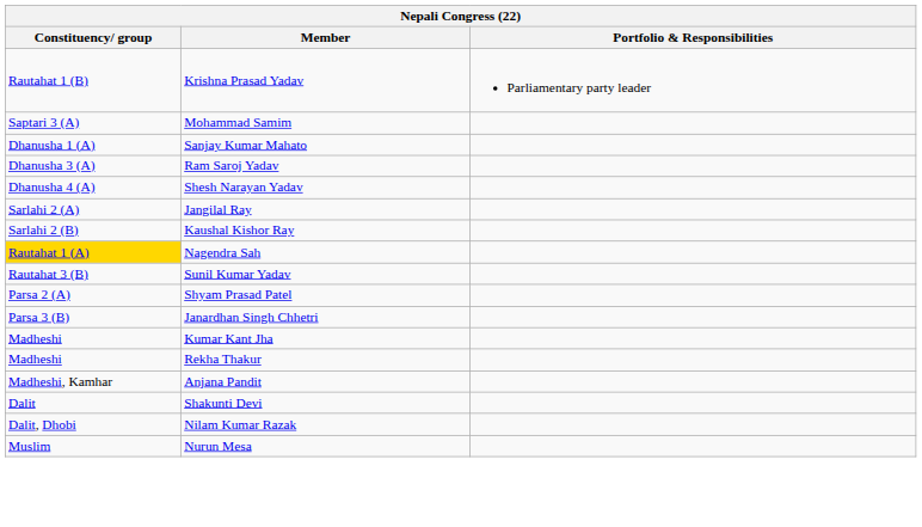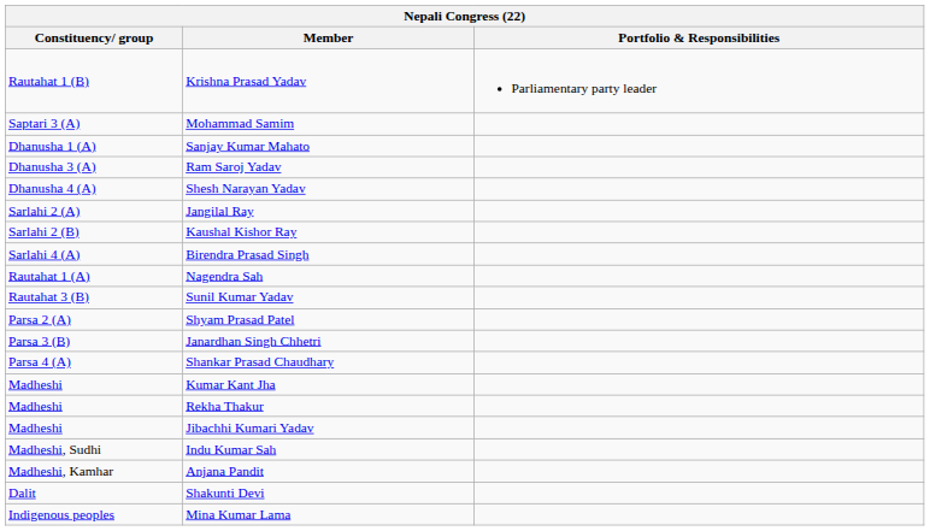+ row: Sarlahi 4 (A) | Birendra Prasad Singh
Nagendra Sah | Constituency/ group: gold background -> no background
+ row: Parsa 4 (A) | Shankar Prasad Chaudhary
+ row: Madheshi | Jibachhi Kumari Yadav
+ row: Madheshi, Sudhi | Indu Kumar Sah
- row: Dalit, Dhobi | Nilam Kumar Razak
+ row: Indigenous peoples | Mina Kumar Lama
- row: Muslim | Nurun Mesa
